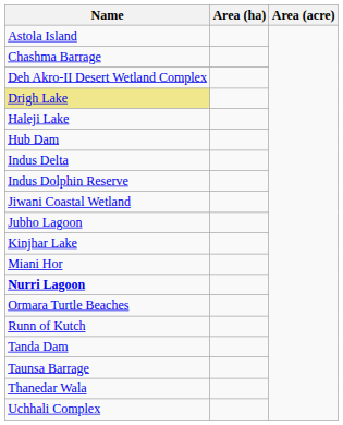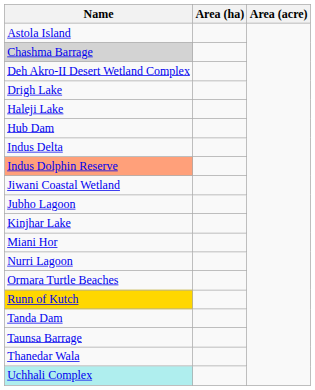Chashma Barrage | Name: no background -> lightgrey background
Drigh Lake | Name: khaki background -> no background
Indus Dolphin Reserve | Name: no background -> lightsalmon background
Nurri Lagoon | Name: bold -> normal
Runn of Kutch | Name: no background -> gold background
Uchhali Complex | Name: no background -> paleturquoise background
